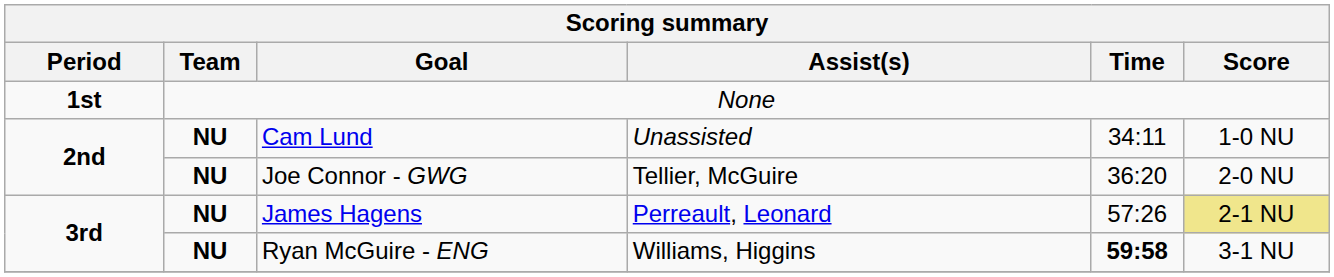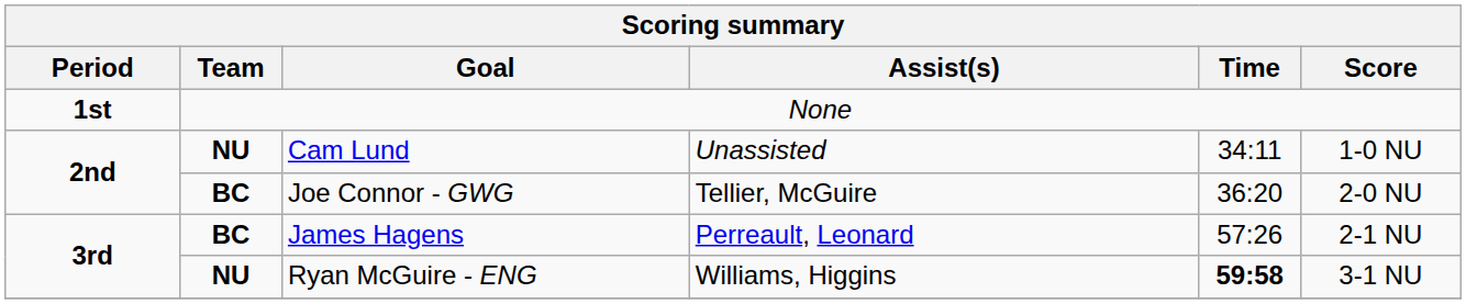Joe Connor - GWG | Team: NU -> BC
James Hagens | Team: NU -> BC
James Hagens | Score: khaki background -> no background
